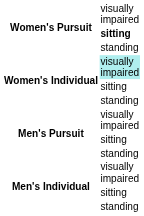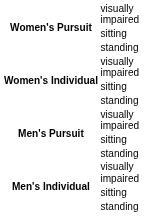Women's Pursuit / sitting | column 2: bold -> normal
Women's Individual / visually impaired | column 2: paleturquoise background -> no background
